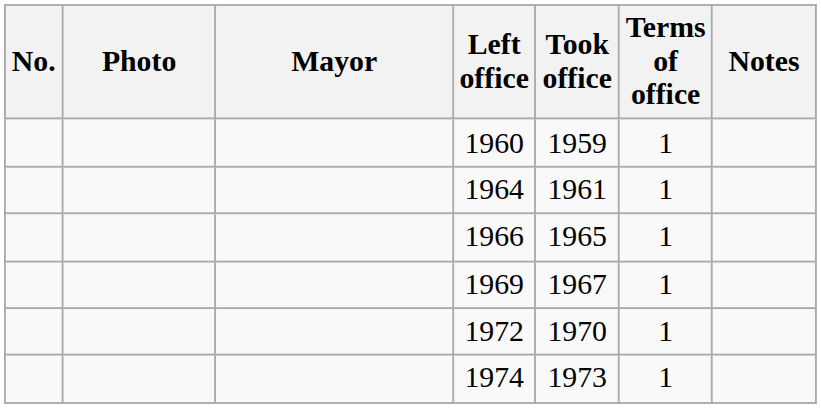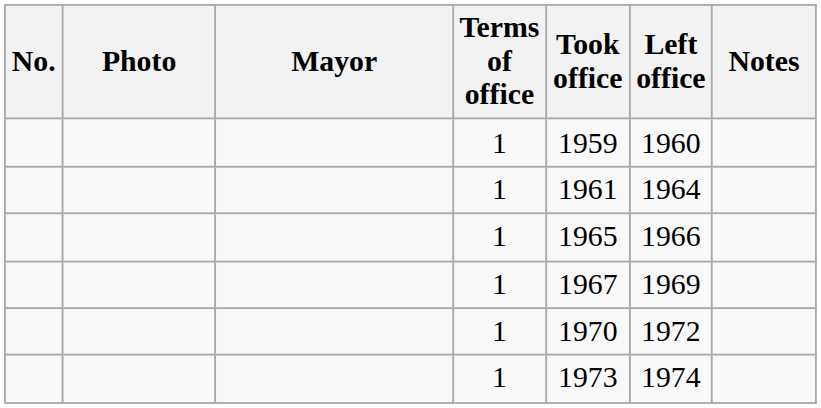columns swapped: Terms of office <-> Left office
